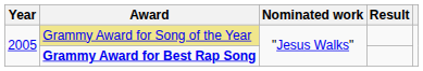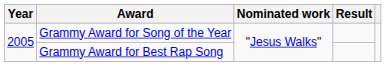Grammy Award for Song of the Year | Award: khaki background -> no background
Grammy Award for Best Rap Song | Award: bold -> normal
